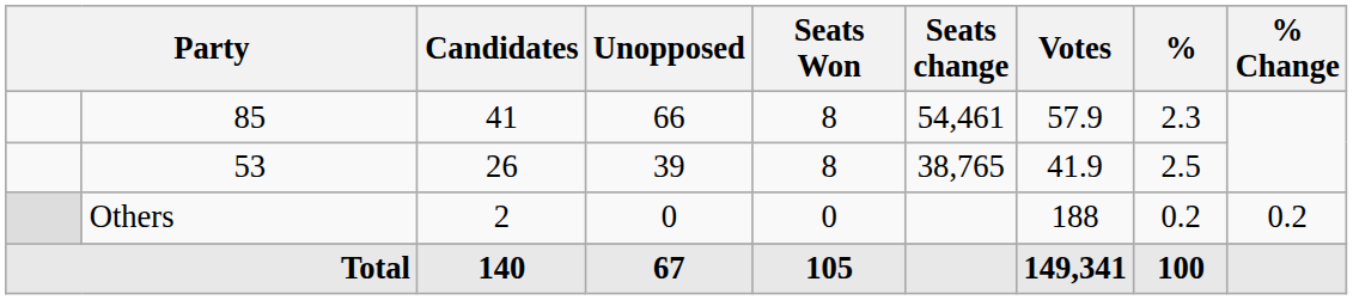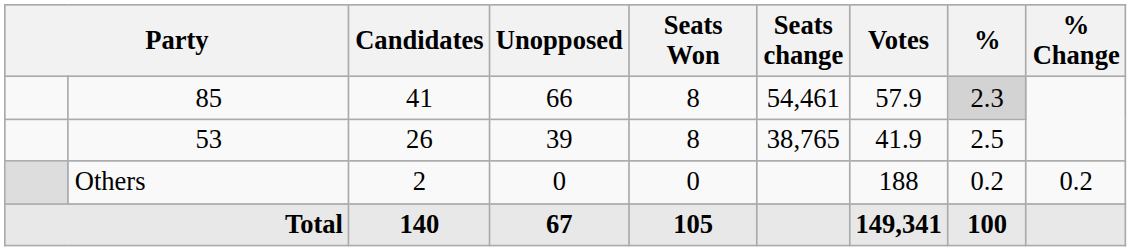85 | %: no background -> lightgrey background
